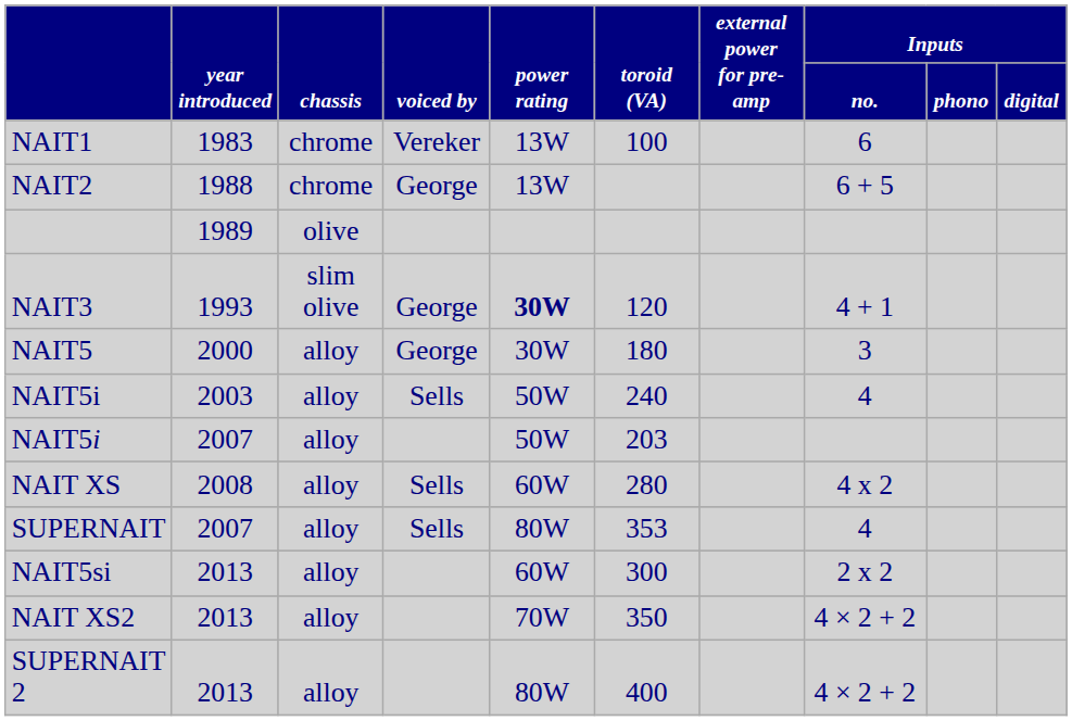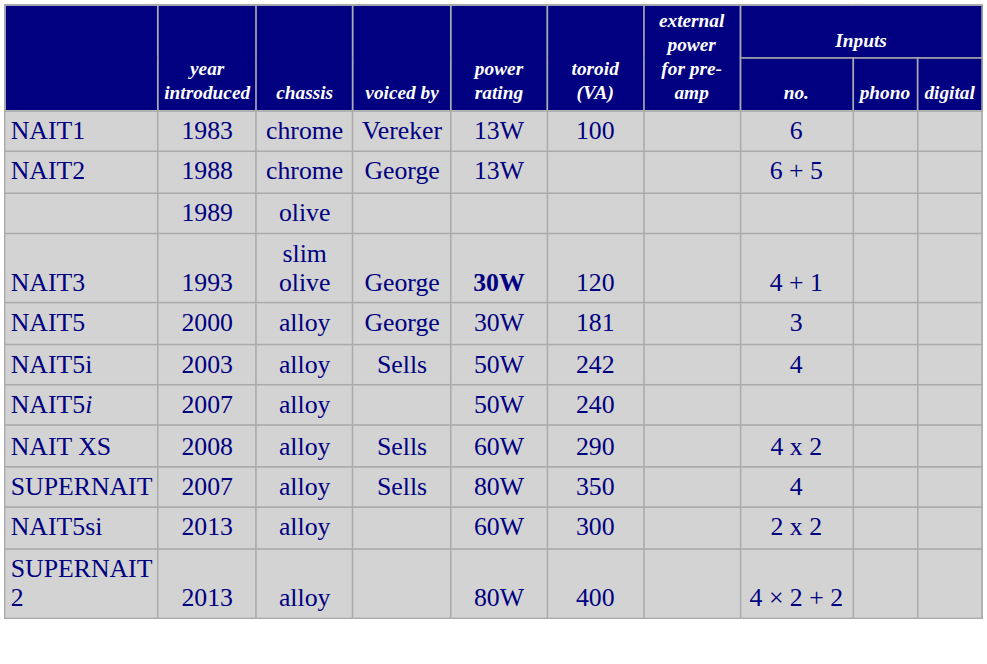NAIT5 | column 6: 180 -> 181
NAIT5i / 2003 | column 6: 240 -> 242
NAIT5i / 2007 | column 6: 203 -> 240
NAIT XS | column 6: 280 -> 290
SUPERNAIT | column 6: 353 -> 350
- row: NAIT XS2 | 2013 | alloy | 70W | 350 | 4 × 2 + 2
